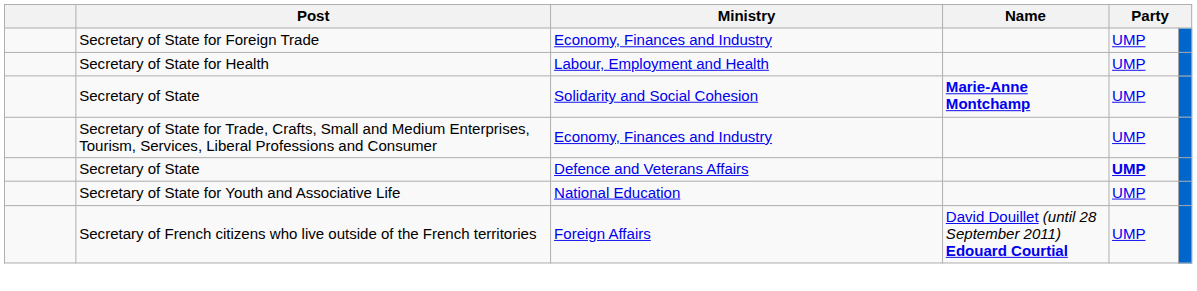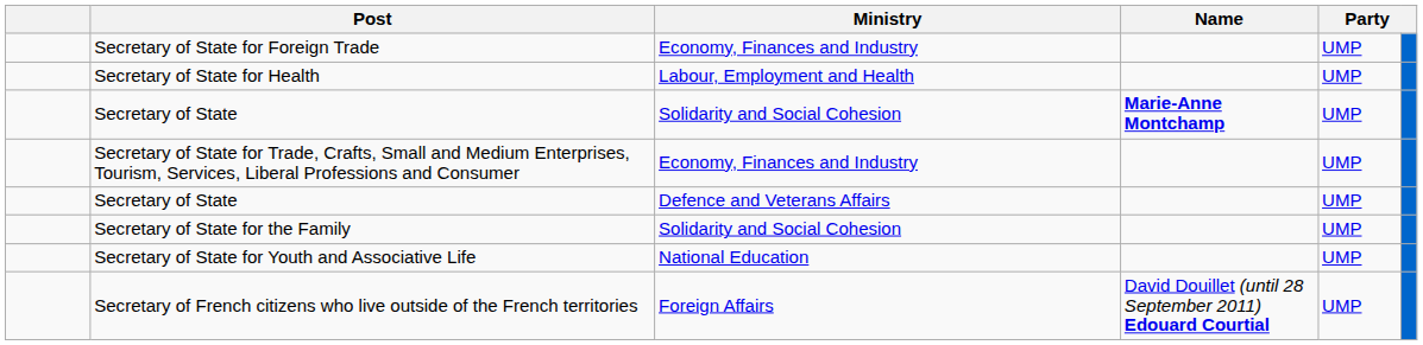Secretary of State / Defence and Veterans Affairs | column 5: bold -> normal
+ row: Secretary of State for the Family | Solidarity and Social Cohesion | UMP
